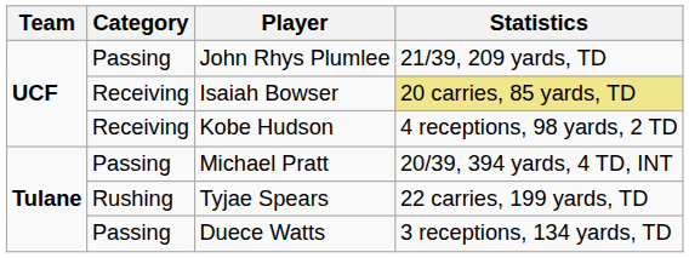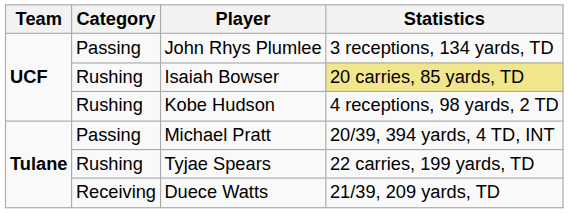John Rhys Plumlee | Statistics: 21/39, 209 yards, TD -> 3 receptions, 134 yards, TD
Isaiah Bowser | Category: Receiving -> Rushing
Kobe Hudson | Category: Receiving -> Rushing
Duece Watts | Category: Passing -> Receiving
Duece Watts | Statistics: 3 receptions, 134 yards, TD -> 21/39, 209 yards, TD
